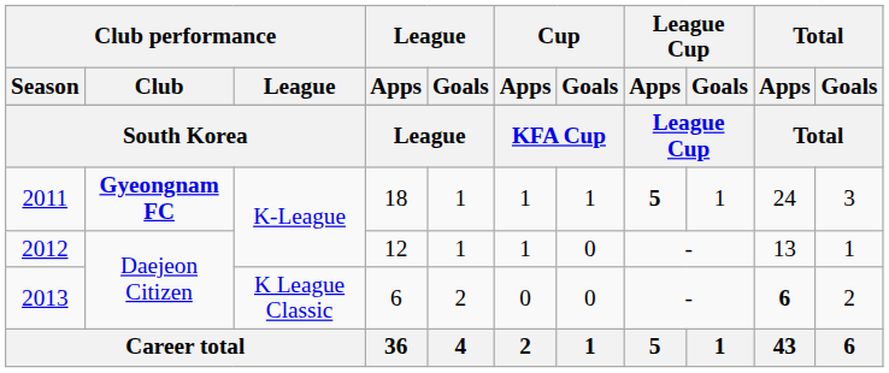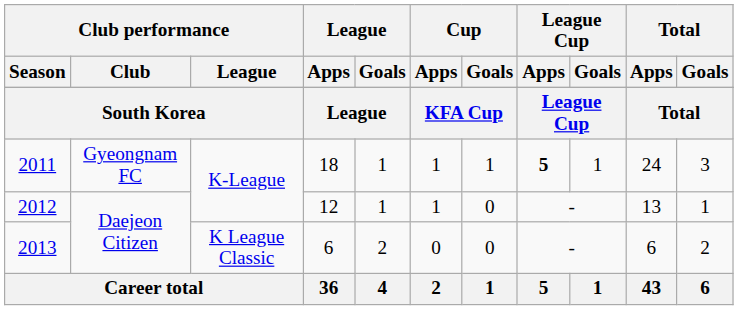2011 | Club performance / Club: bold -> normal
2013 | Total / Apps: bold -> normal
